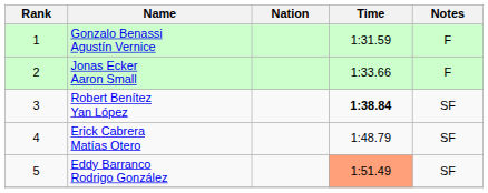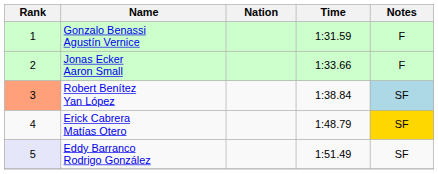Robert Benítez Yan López | Rank: no background -> lightsalmon background
Robert Benítez Yan López | Time: bold -> normal
Robert Benítez Yan López | Notes: no background -> lightblue background
Erick Cabrera Matías Otero | Notes: no background -> gold background
Eddy Barranco Rodrigo González | Rank: no background -> lavender background
Eddy Barranco Rodrigo González | Time: lightsalmon background -> no background
